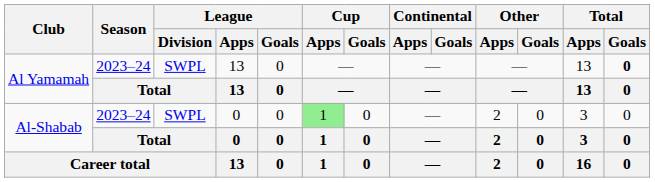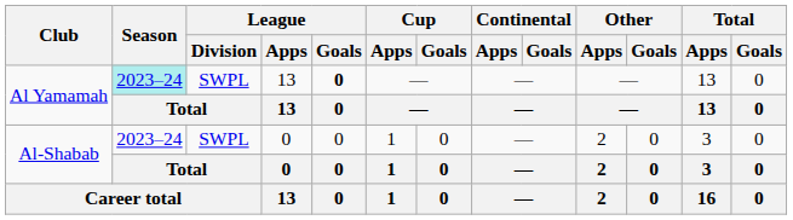row 3 | Season: no background -> paleturquoise background
row 3 | League / Goals: normal -> bold
row 3 | Total / Goals: bold -> normal
row 5 | Cup / Apps: lightgreen background -> no background
